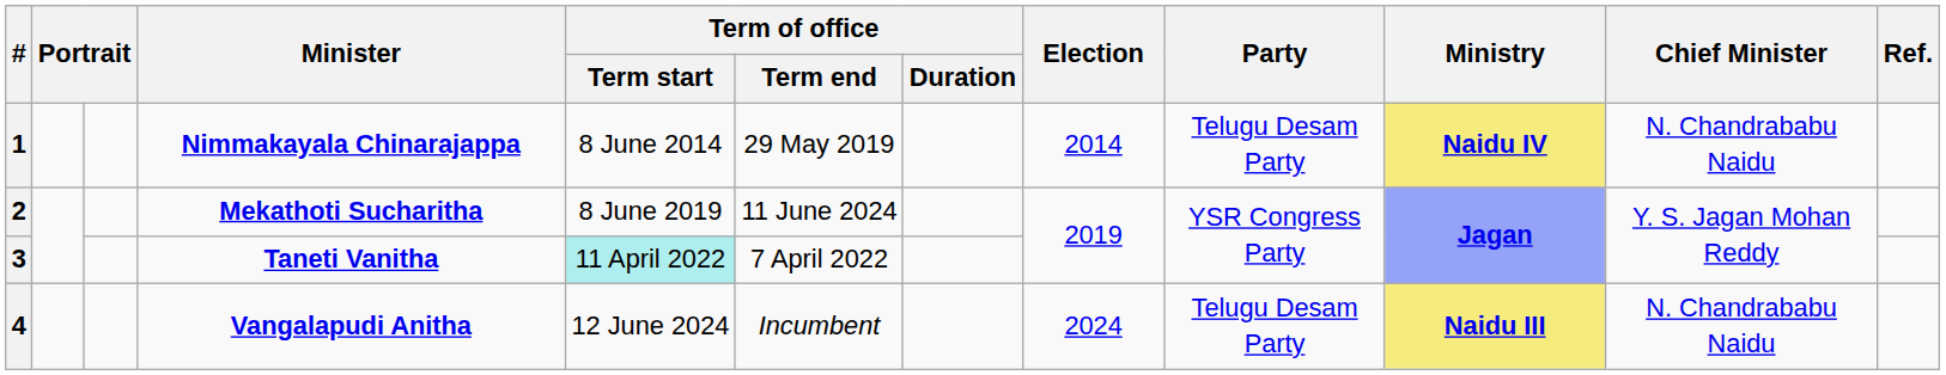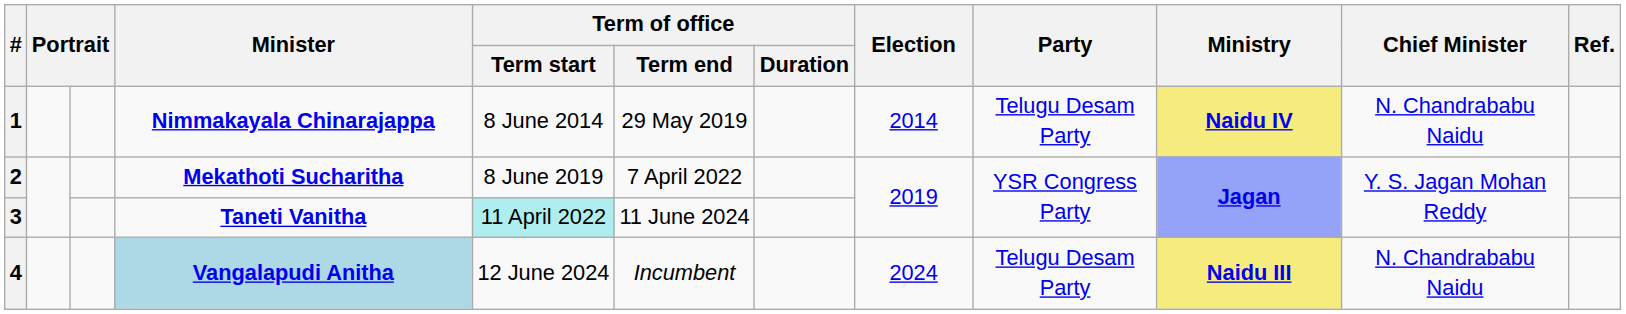2 | Term of office / Term end: 11 June 2024 -> 7 April 2022
3 | Term of office / Term end: 7 April 2022 -> 11 June 2024
4 | Minister: no background -> lightblue background
